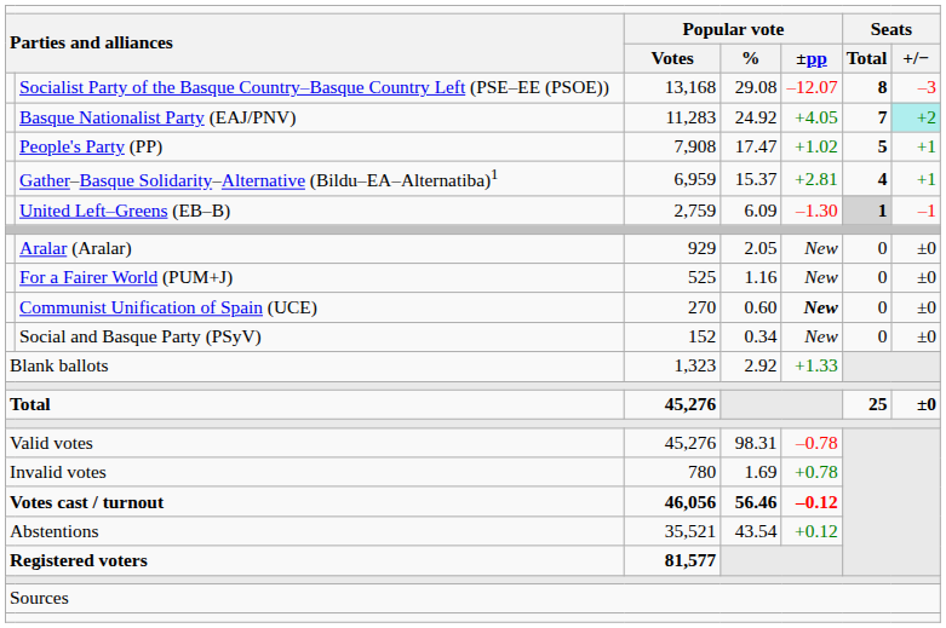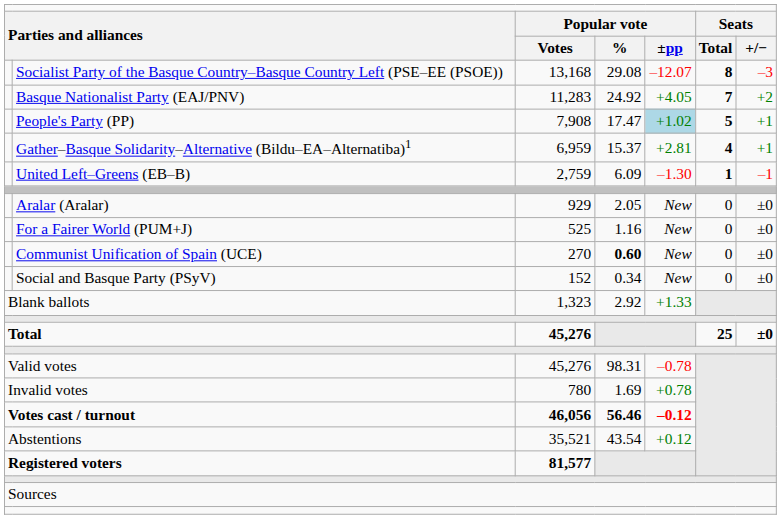Basque Nationalist Party (EAJ/PNV) | column 7: paleturquoise background -> no background
People's Party (PP) | column 5: no background -> lightblue background
United Left–Greens (EB–B) | column 6: lightgrey background -> no background
Communist Unification of Spain (UCE) | column 4: normal -> bold
Communist Unification of Spain (UCE) | column 5: bold -> normal
